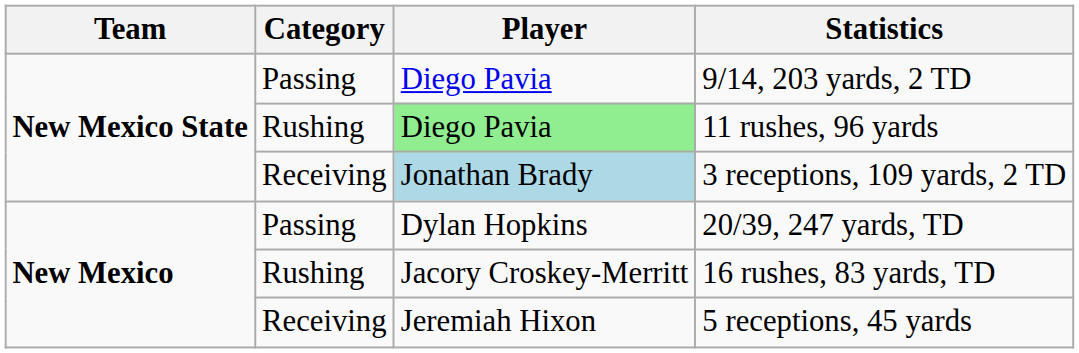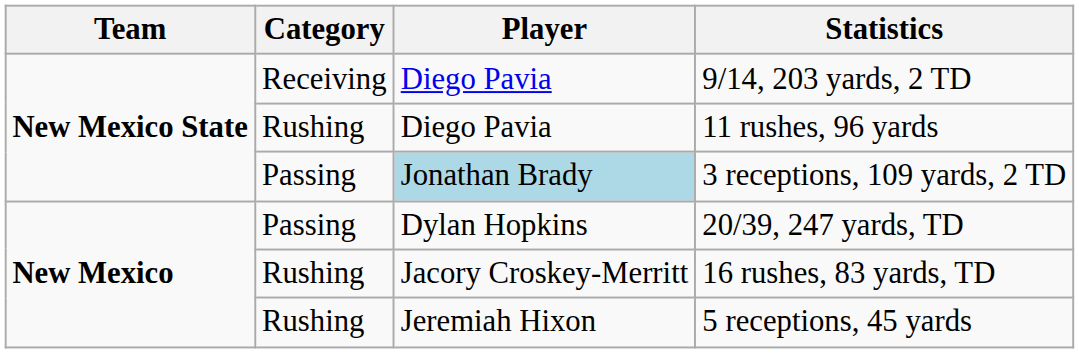9/14, 203 yards, 2 TD | Category: Passing -> Receiving
11 rushes, 96 yards | Player: lightgreen background -> no background
3 receptions, 109 yards, 2 TD | Category: Receiving -> Passing
5 receptions, 45 yards | Category: Receiving -> Rushing
